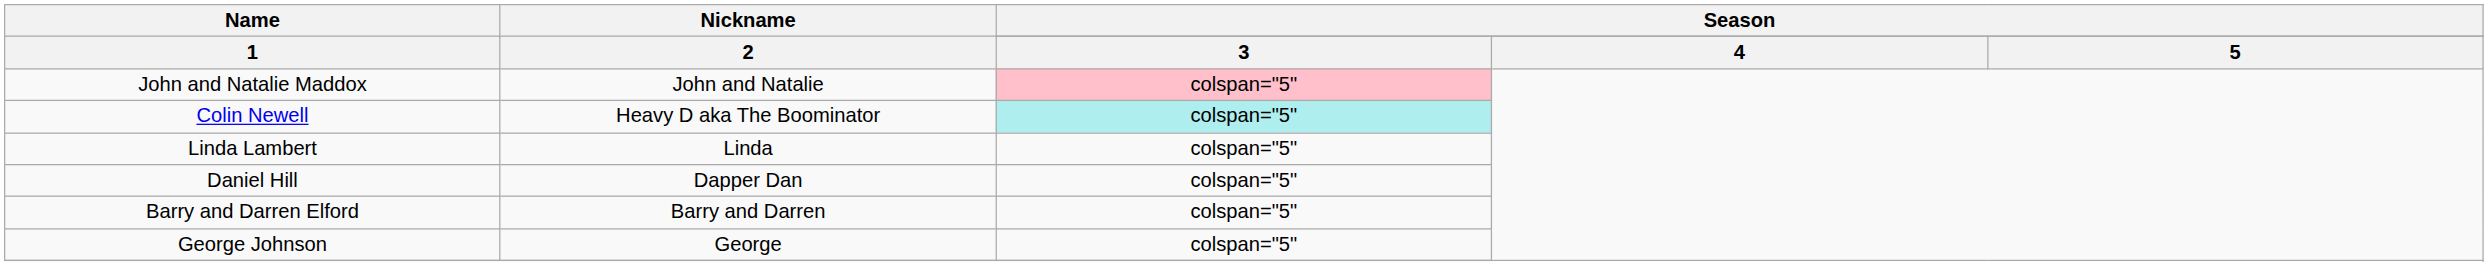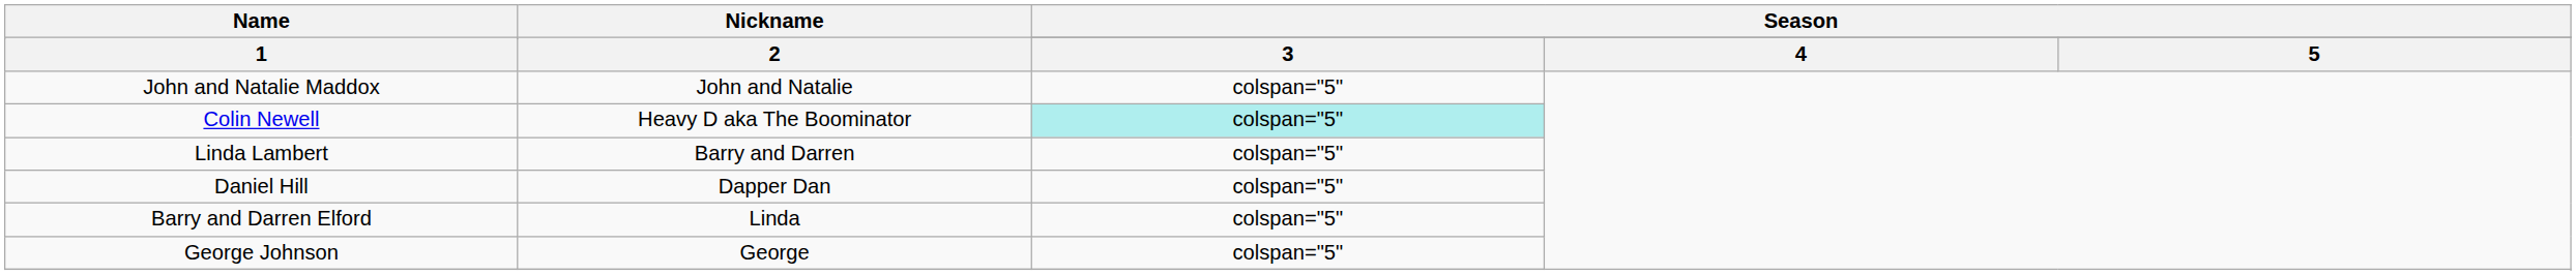John and Natalie Maddox | column 3: pink background -> no background
Linda Lambert | Nickname: Linda -> Barry and Darren
Barry and Darren Elford | Nickname: Barry and Darren -> Linda
